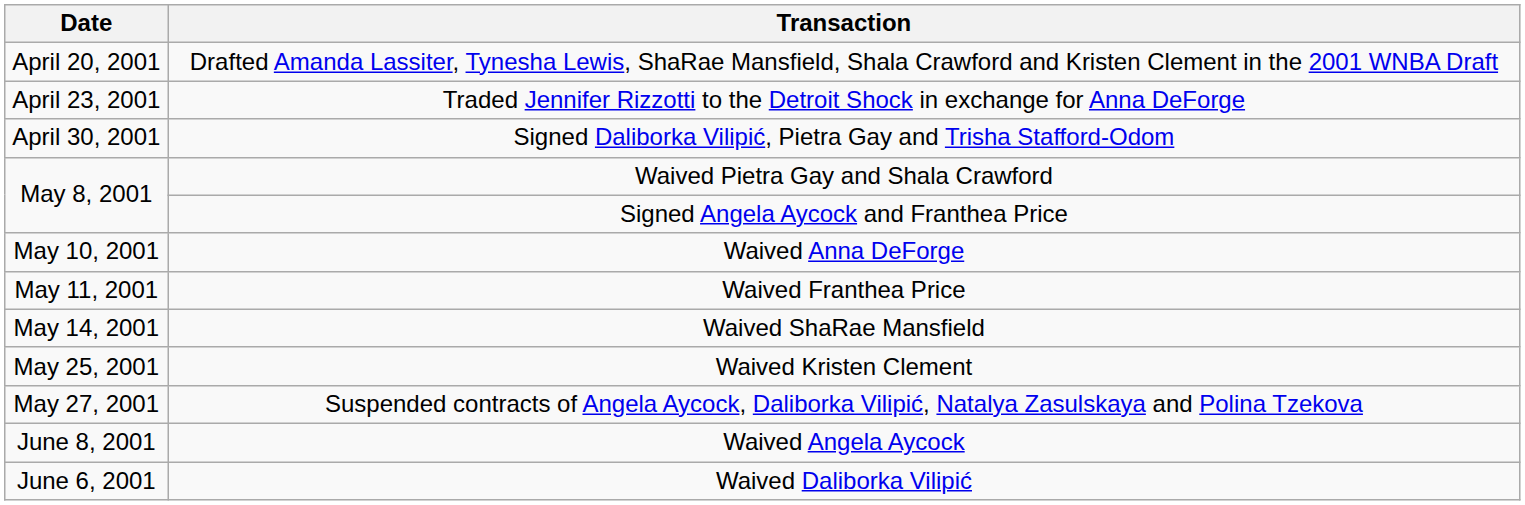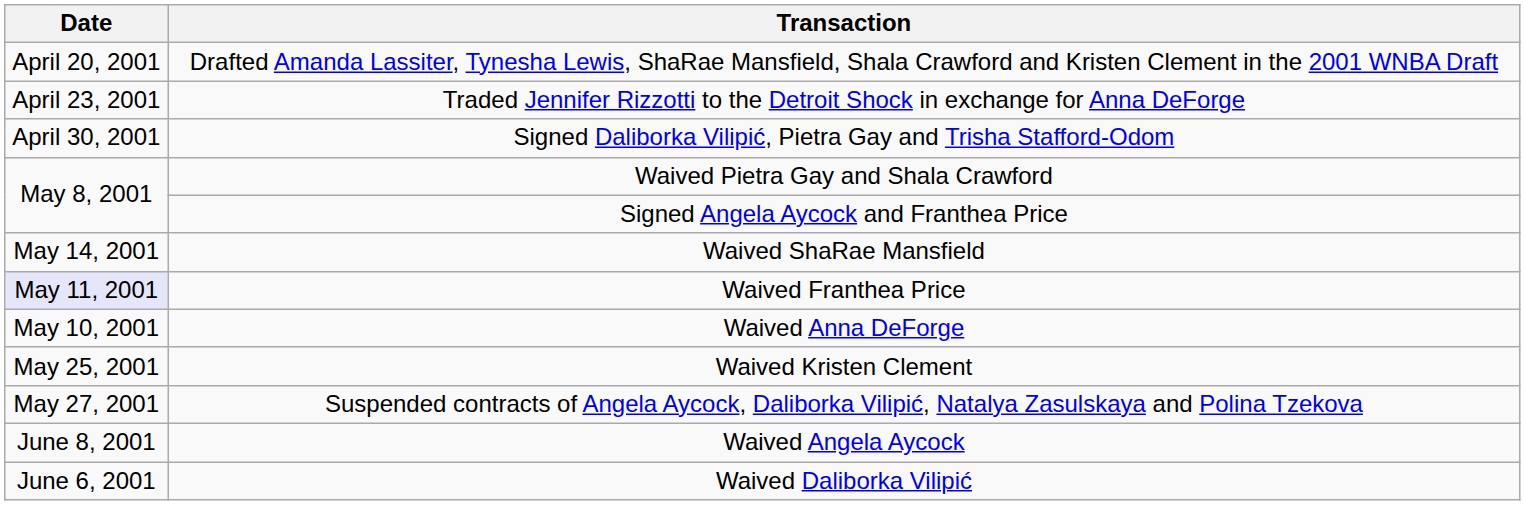rows swapped: Waived Anna DeForge <-> Waived ShaRae Mansfield
Waived Franthea Price | Date: no background -> lavender background
